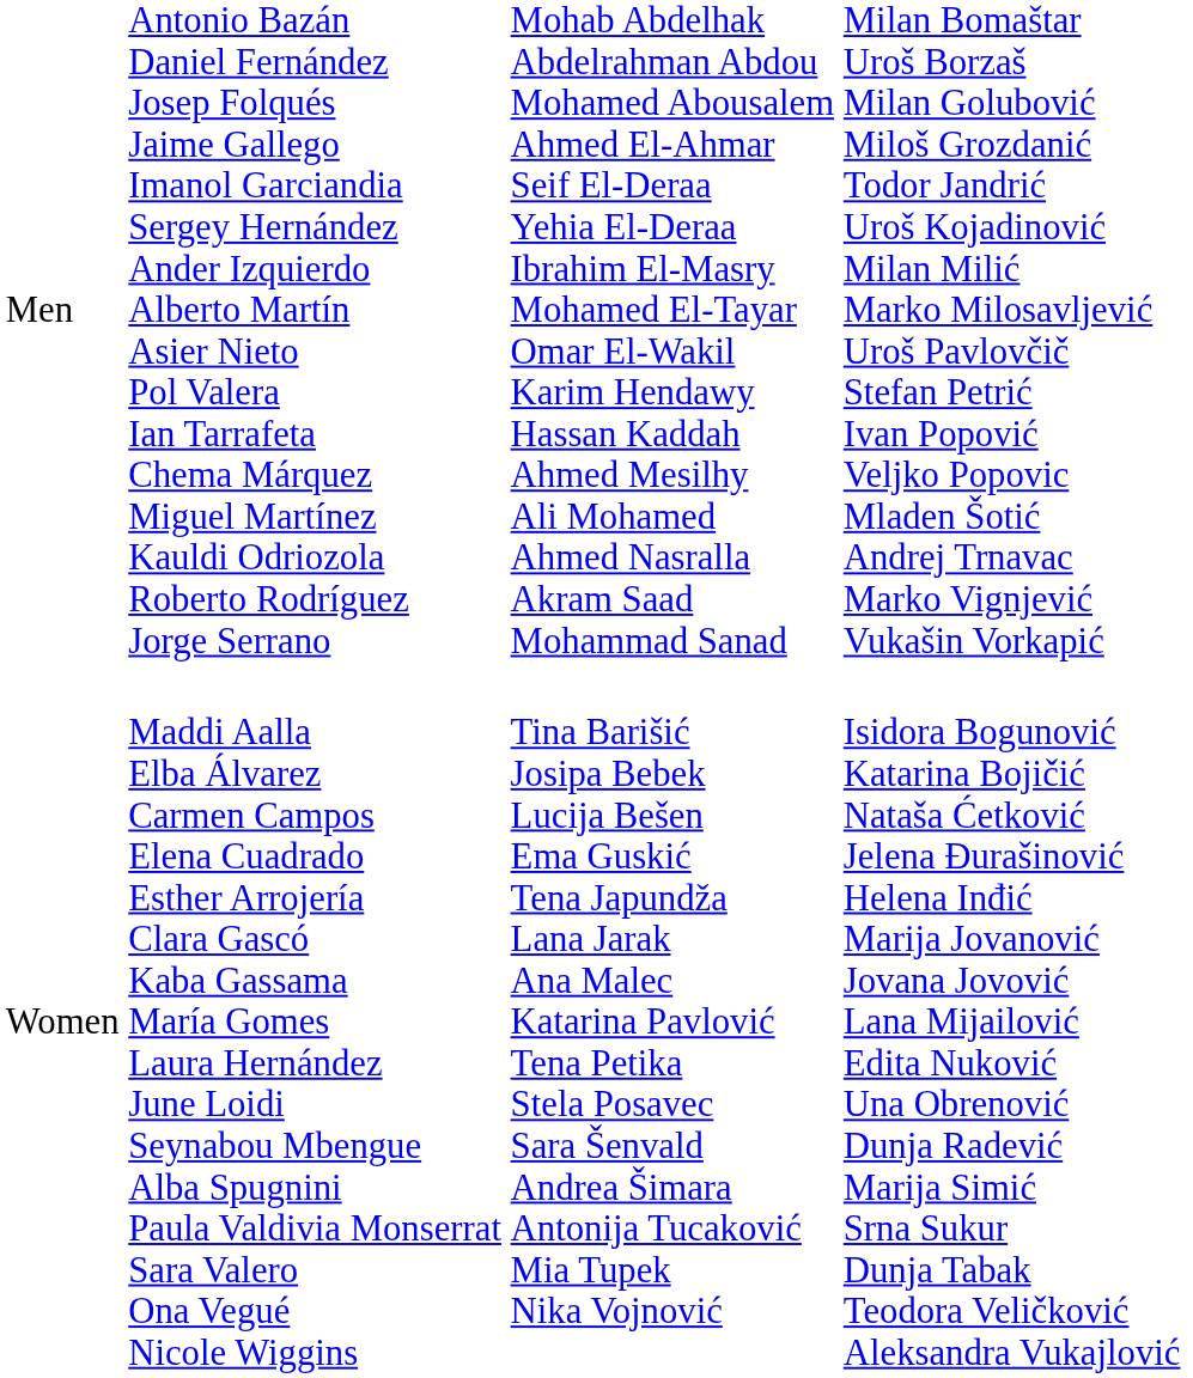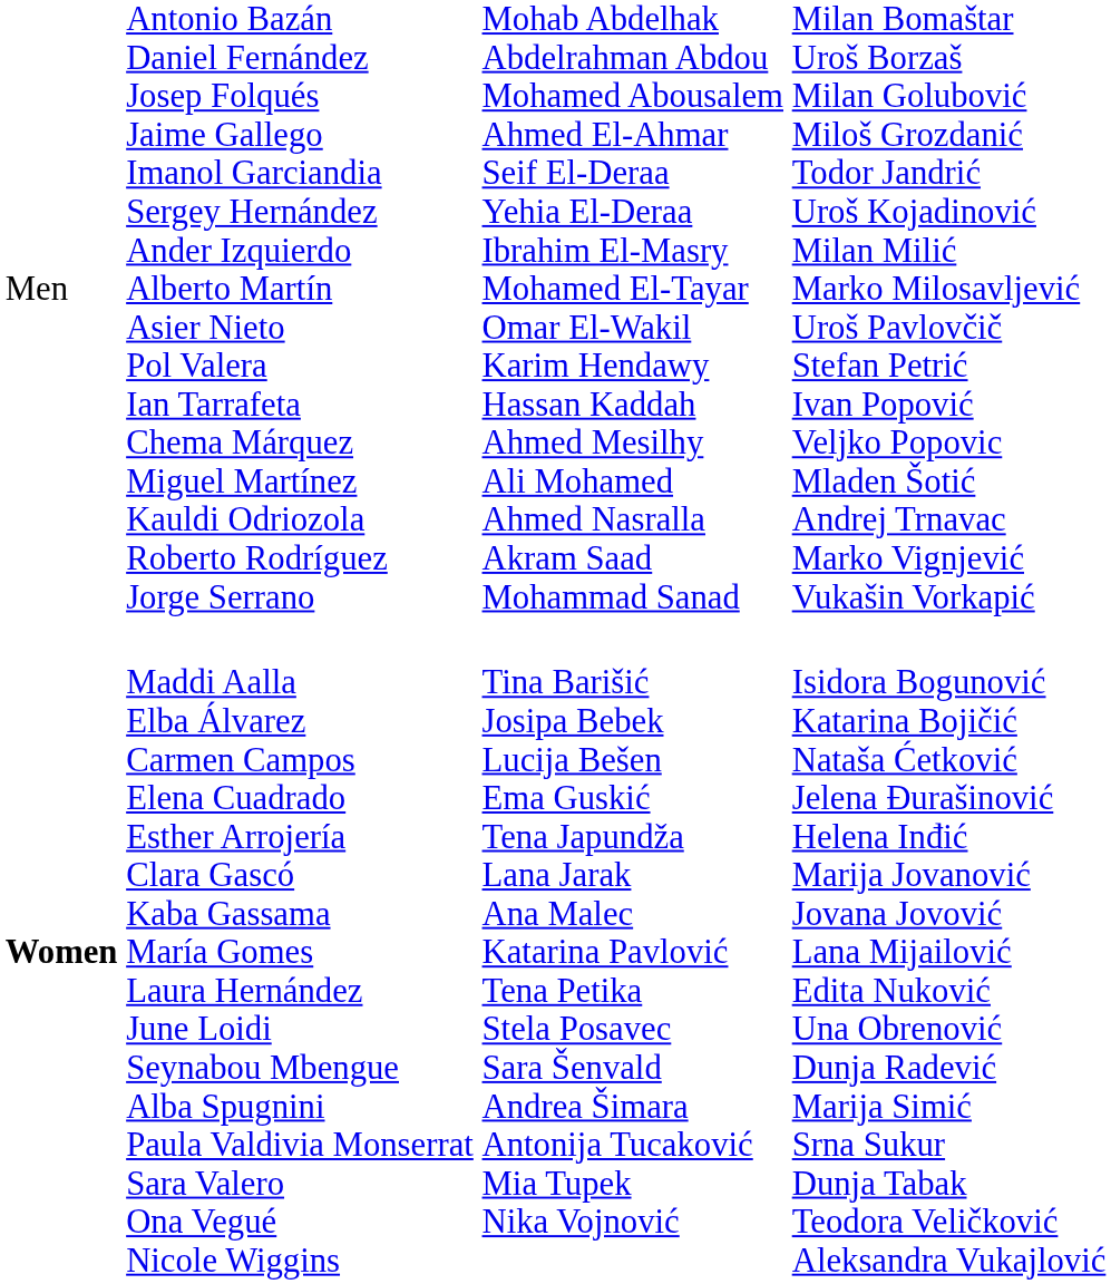Women | column 1: normal -> bold
